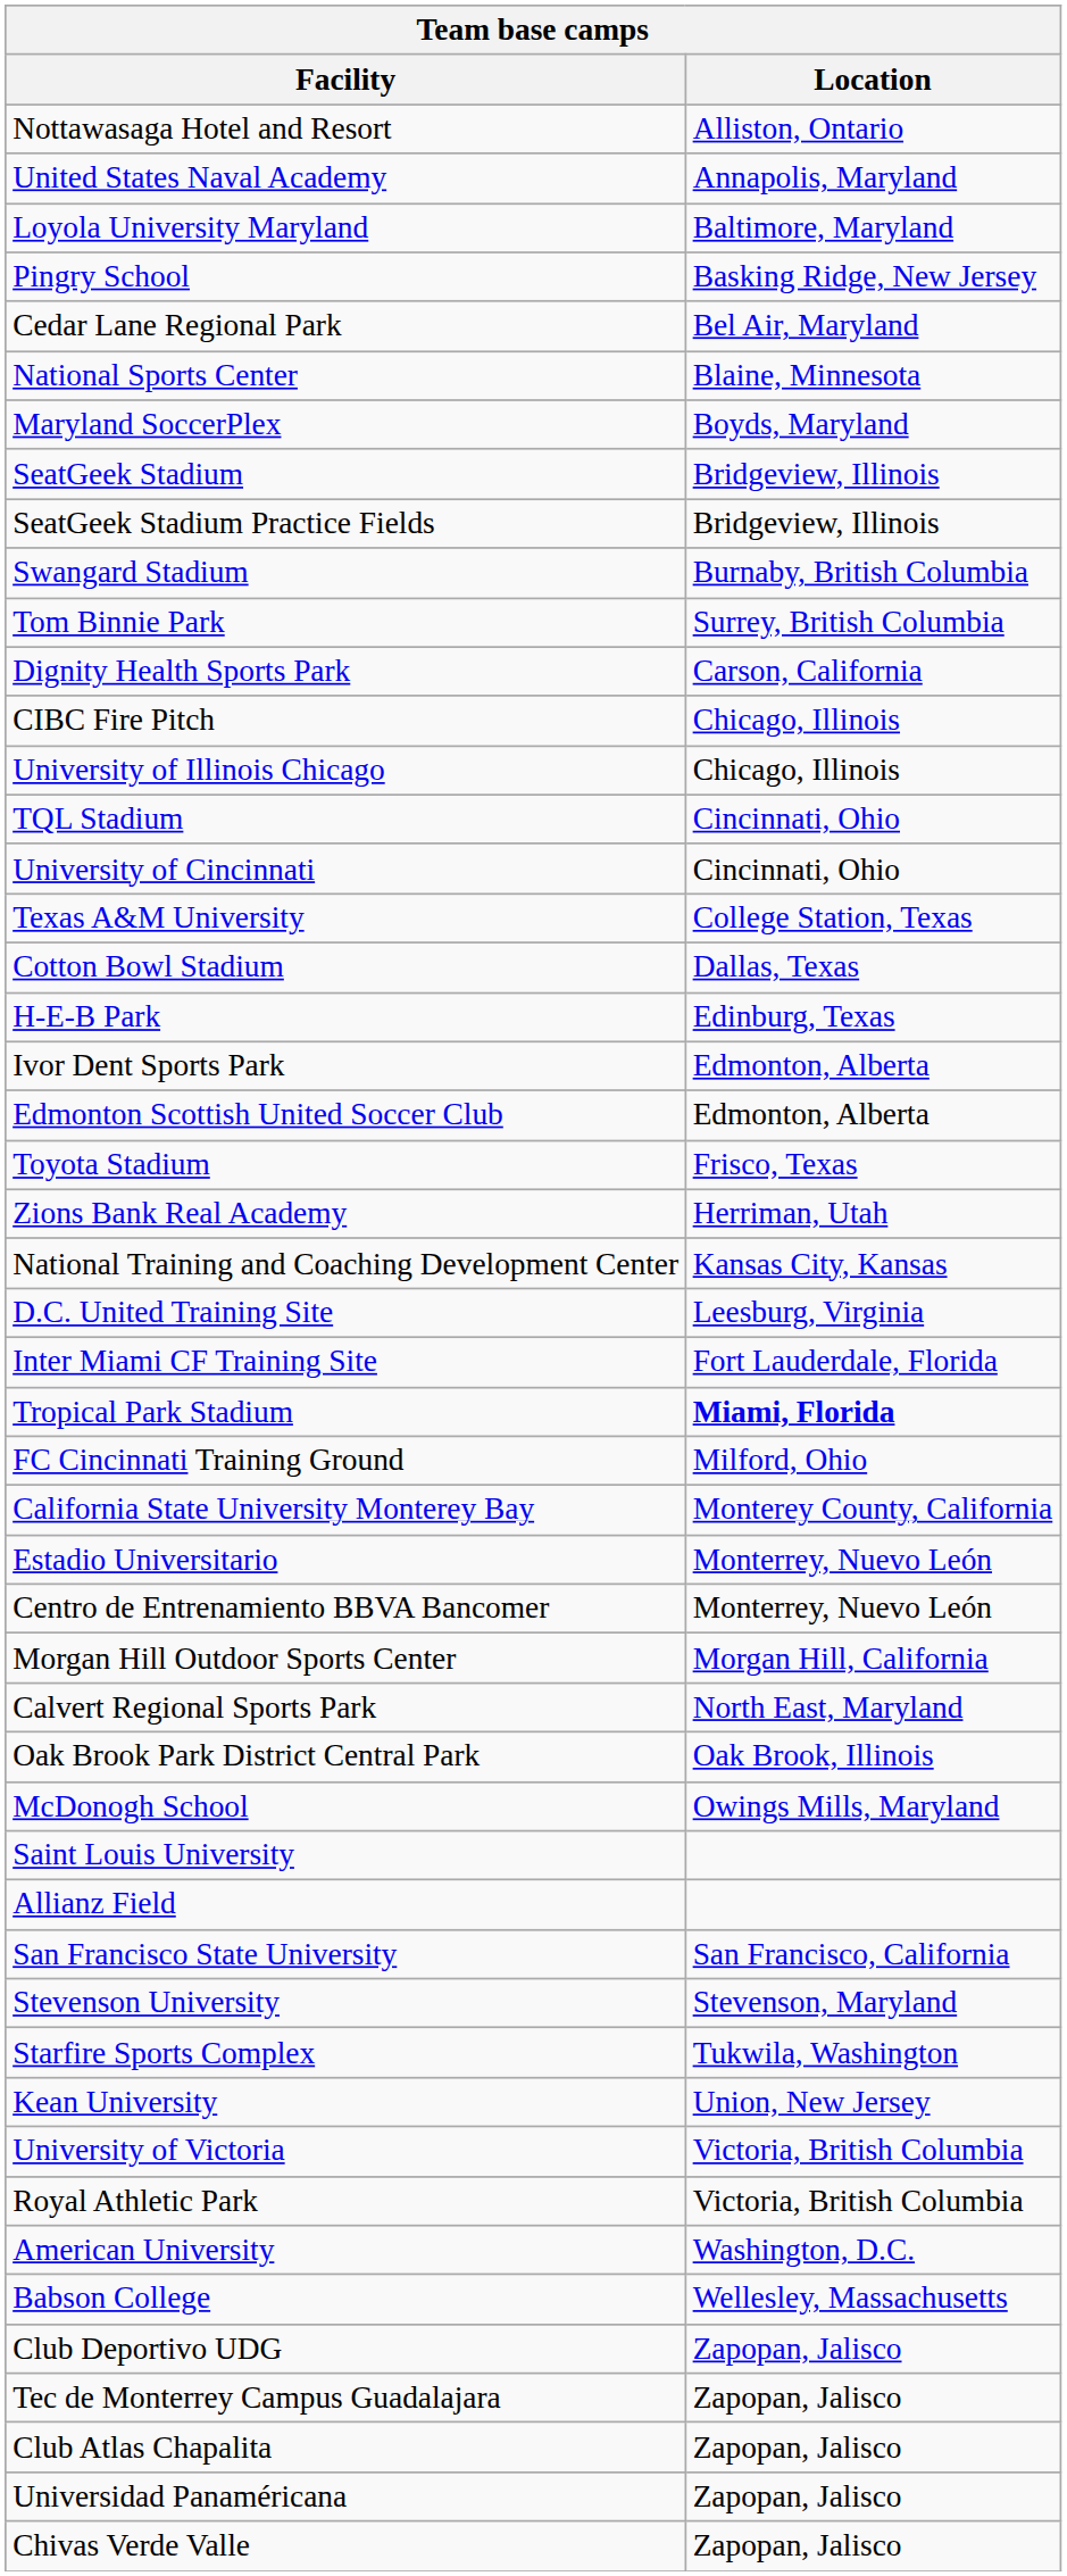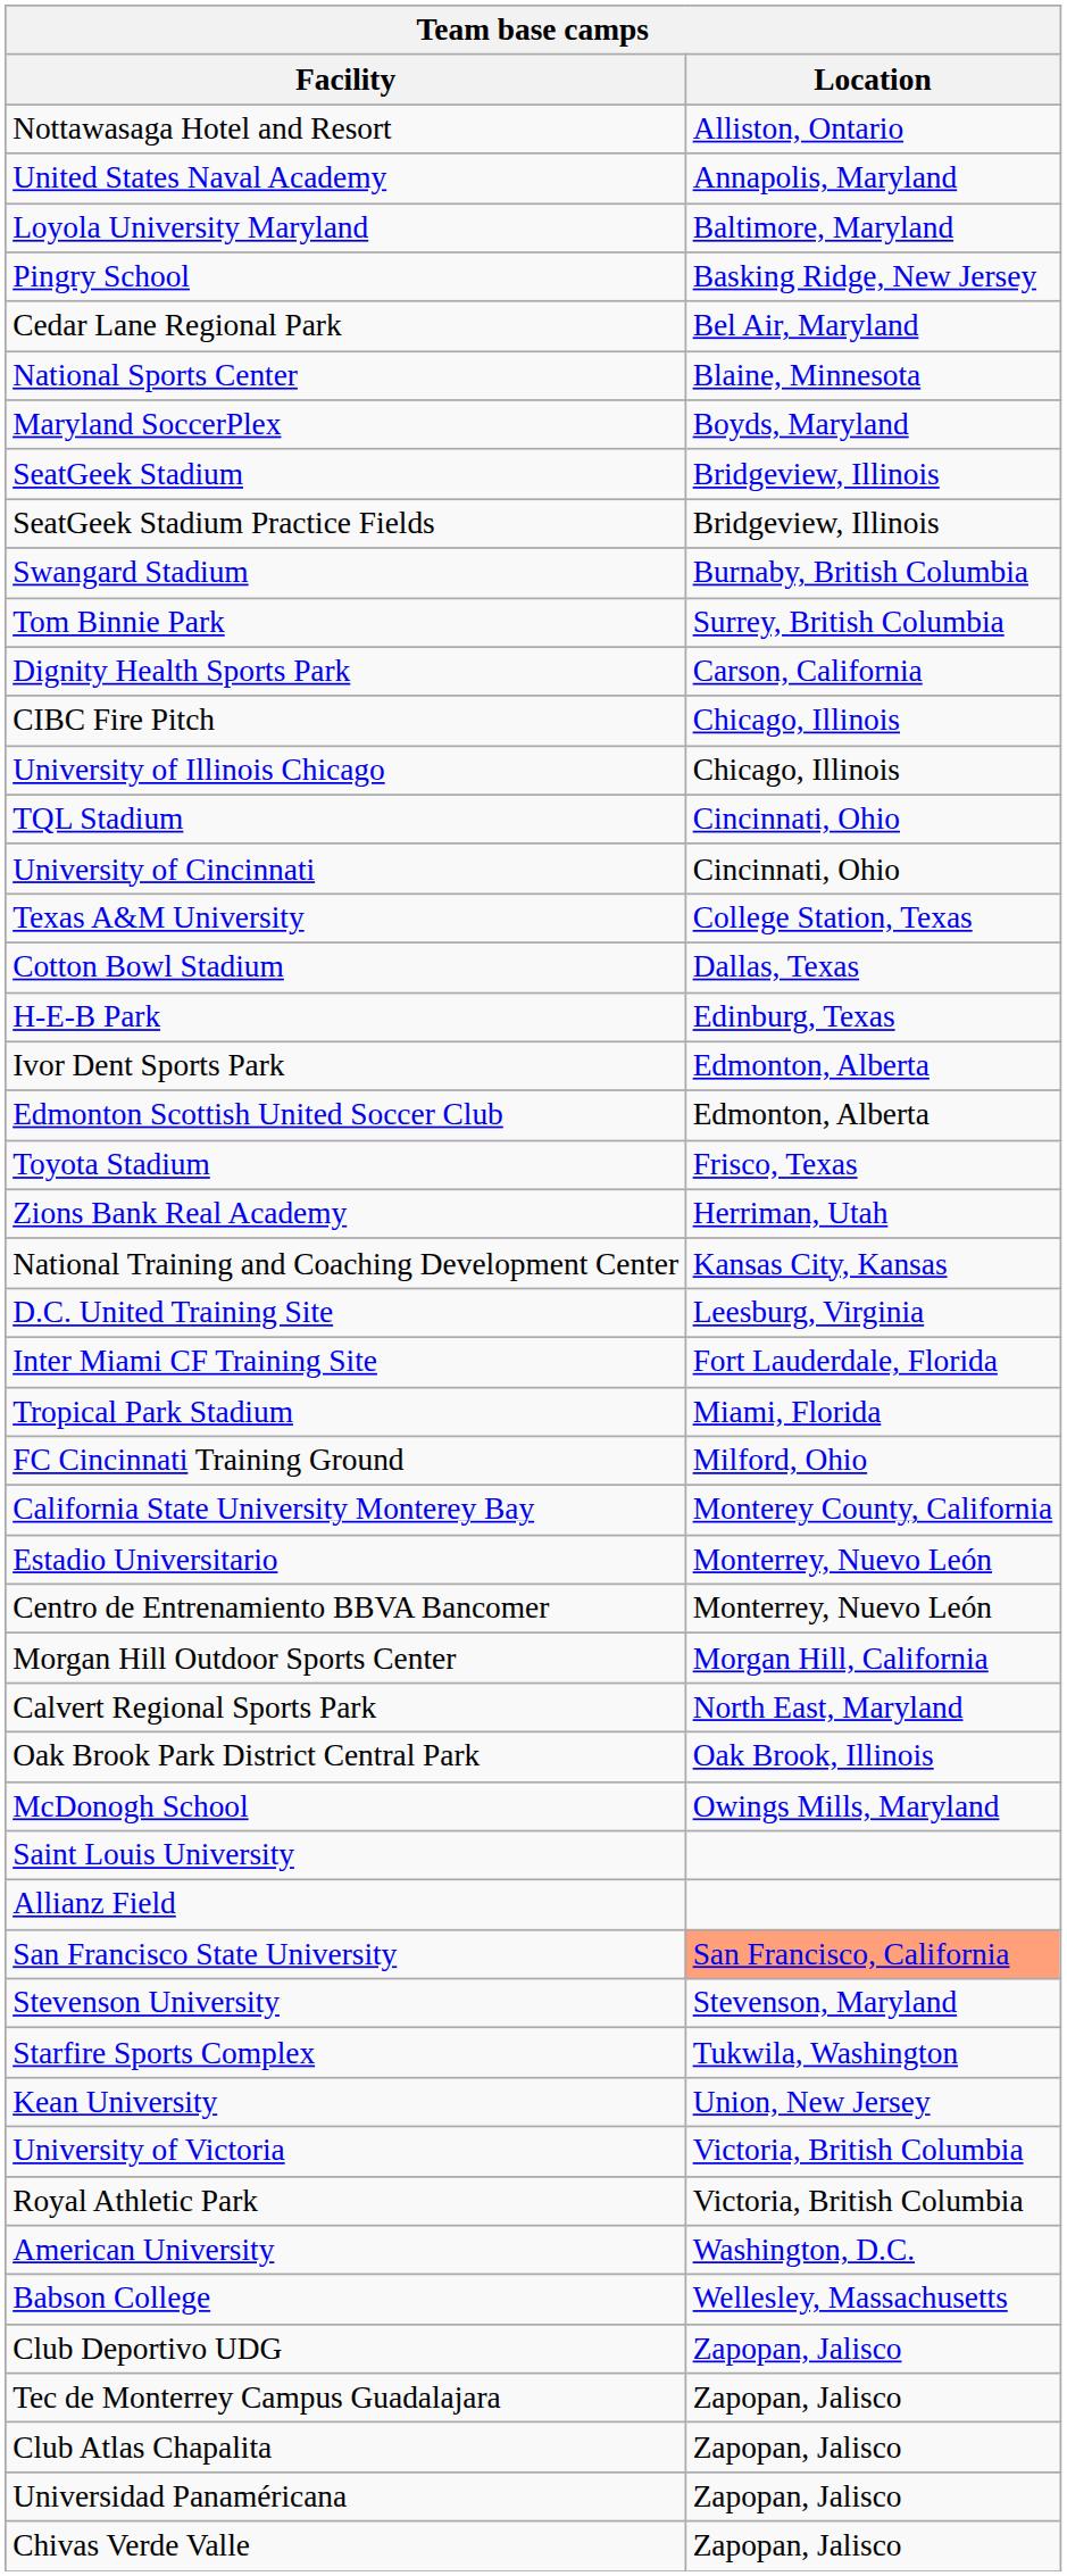Tropical Park Stadium | Location: bold -> normal
San Francisco State University | Location: no background -> lightsalmon background
